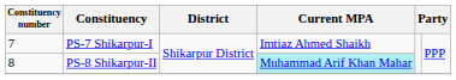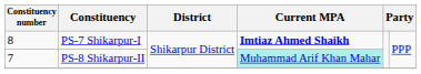PS-7 Shikarpur-I | Constituency number: 7 -> 8
PS-7 Shikarpur-I | Current MPA: normal -> bold
PS-8 Shikarpur-II | Constituency number: 8 -> 7
